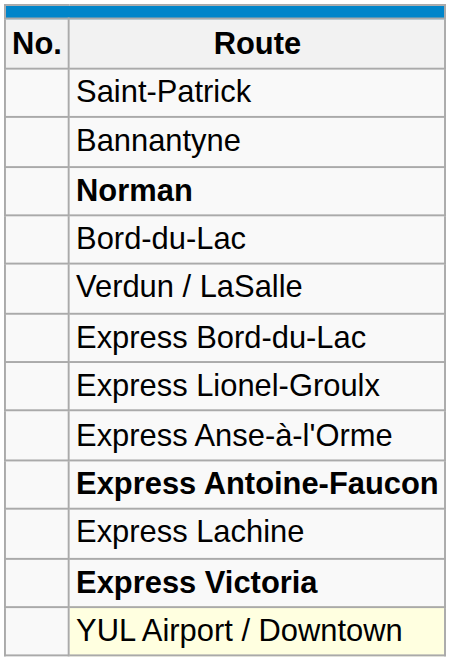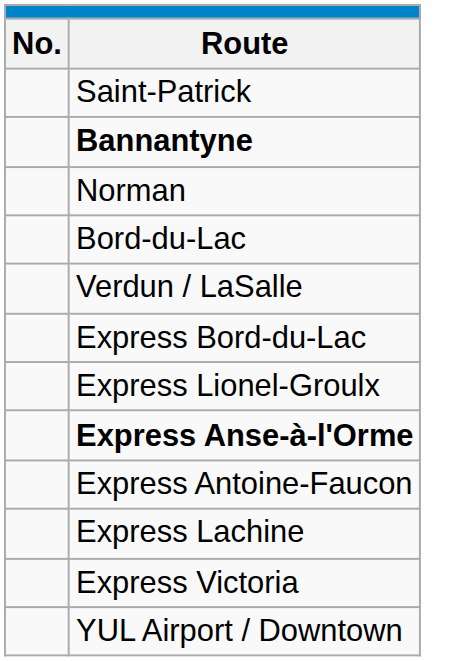Bannantyne | Route: normal -> bold
Norman | Route: bold -> normal
Express Anse-à-l'Orme | Route: normal -> bold
Express Antoine-Faucon | Route: bold -> normal
Express Victoria | Route: bold -> normal
YUL Airport / Downtown | Route: lightyellow background -> no background
